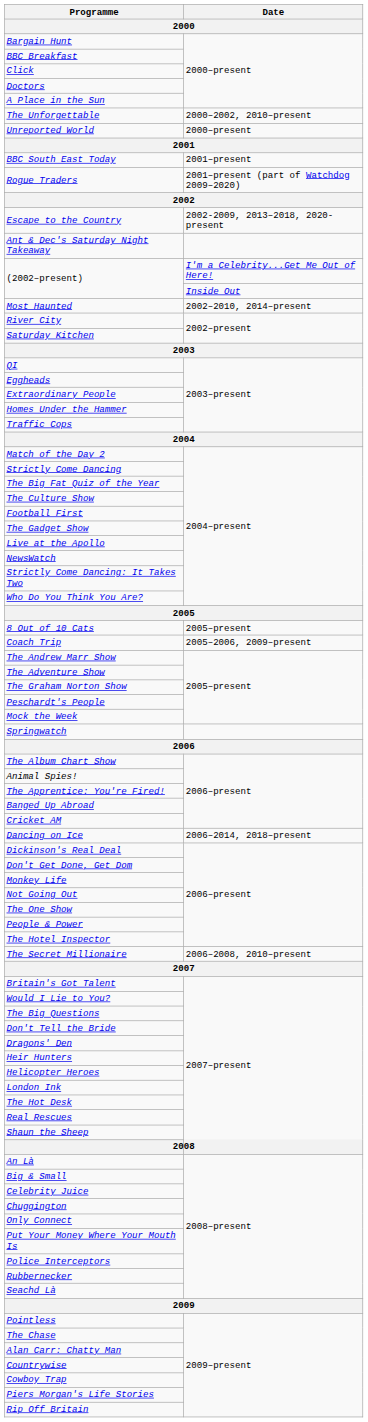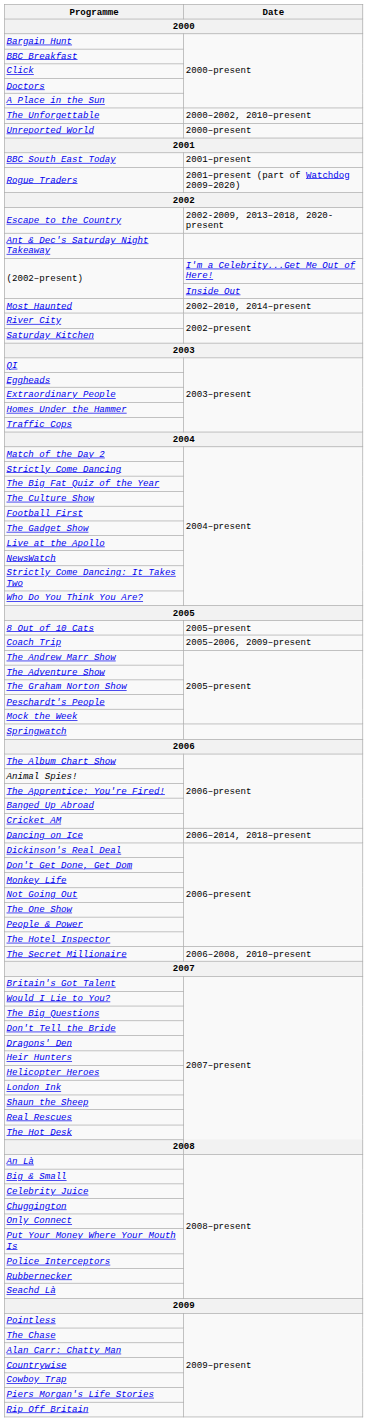row 71 | Programme: The Hot Desk -> Shaun the Sheep
row 73 | Programme: Shaun the Sheep -> The Hot Desk
